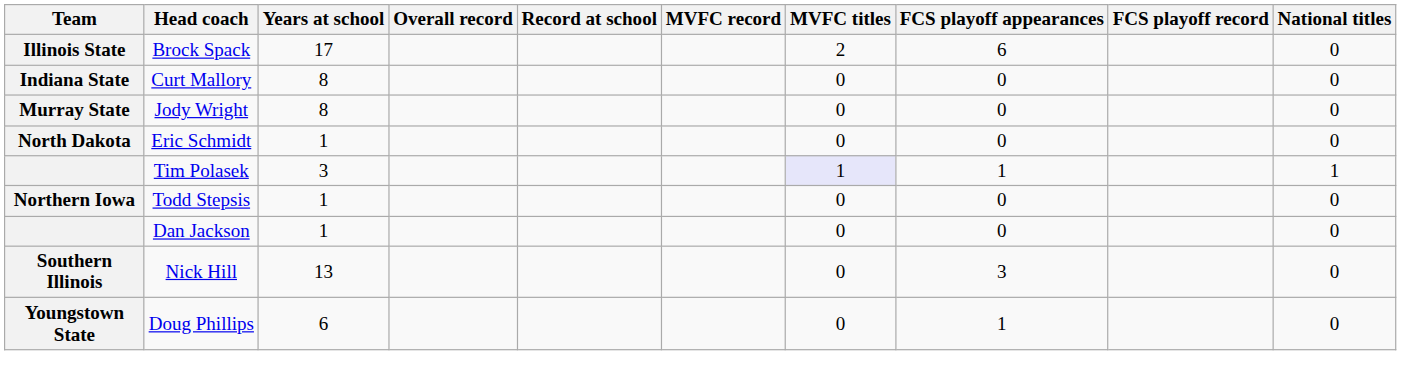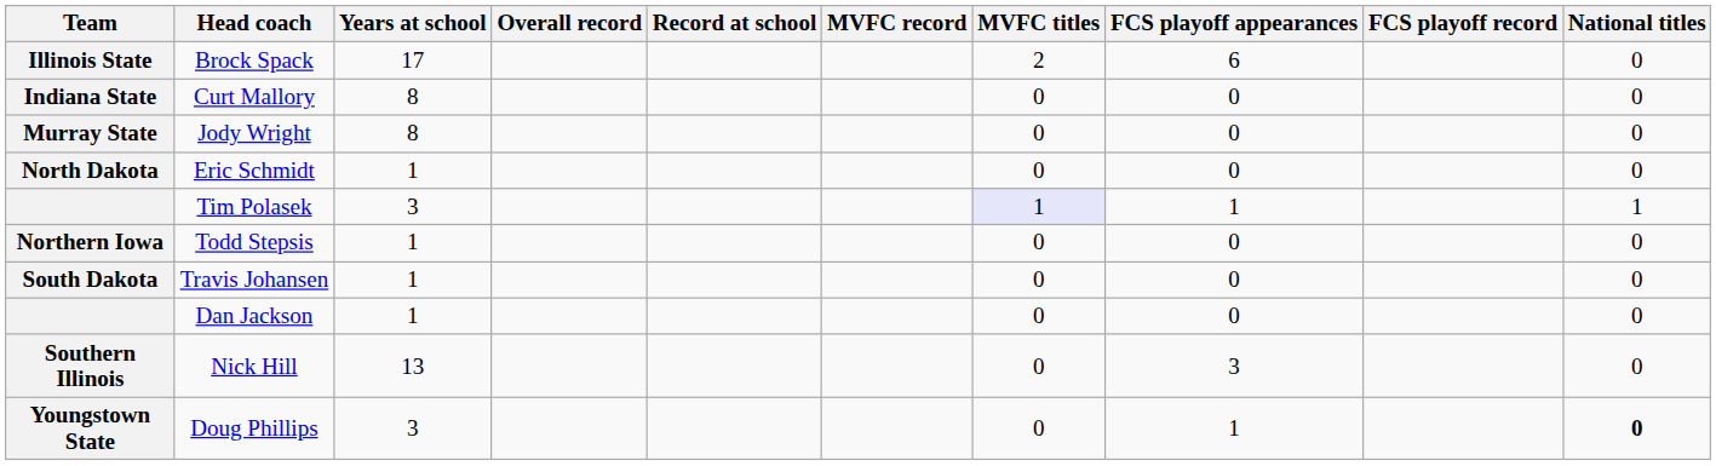+ row: South Dakota | Travis Johansen | 1 | 0 | 0 | 0
Doug Phillips | Years at school: 6 -> 3
Doug Phillips | National titles: normal -> bold
